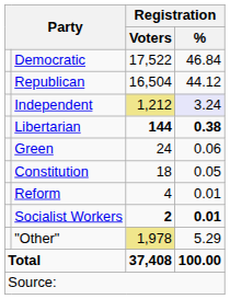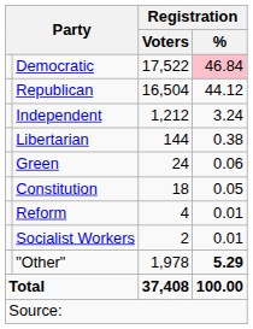Democratic | Registration / %: no background -> pink background
Independent | Registration / Voters: khaki background -> no background
Independent | Registration / %: lavender background -> no background
Libertarian | Registration / Voters: bold -> normal
Libertarian | Registration / %: bold -> normal
Socialist Workers | Registration / Voters: bold -> normal
Socialist Workers | Registration / %: bold -> normal
"Other" | Registration / Voters: khaki background -> no background
"Other" | Registration / %: normal -> bold
